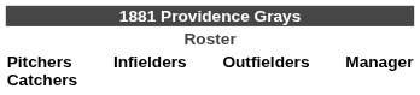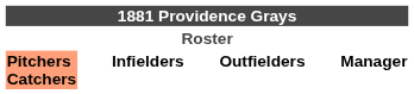Pitchers Catchers | column 1: no background -> lightsalmon background
